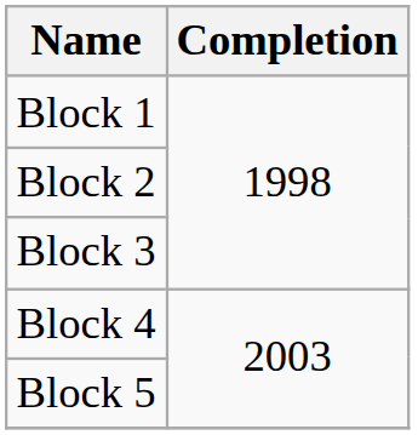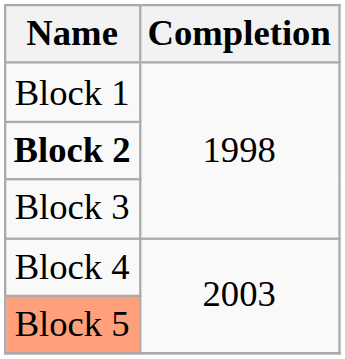Block 2 | Name: normal -> bold
Block 5 | Name: no background -> lightsalmon background
